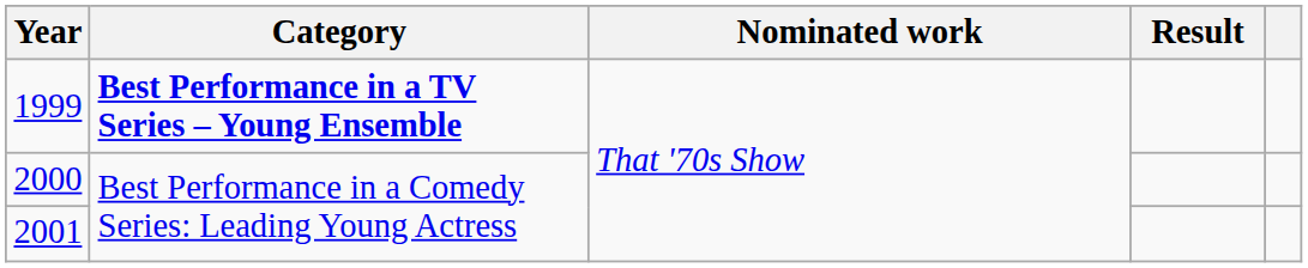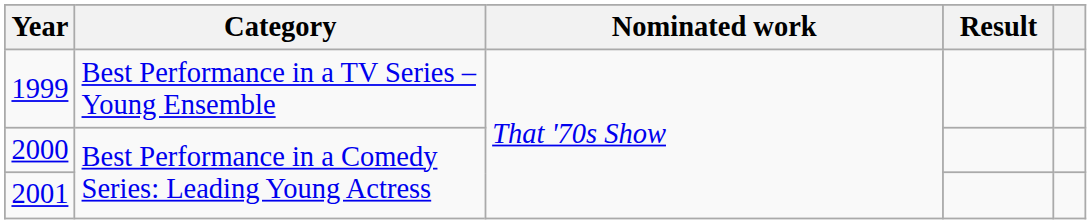1999 | Category: bold -> normal
